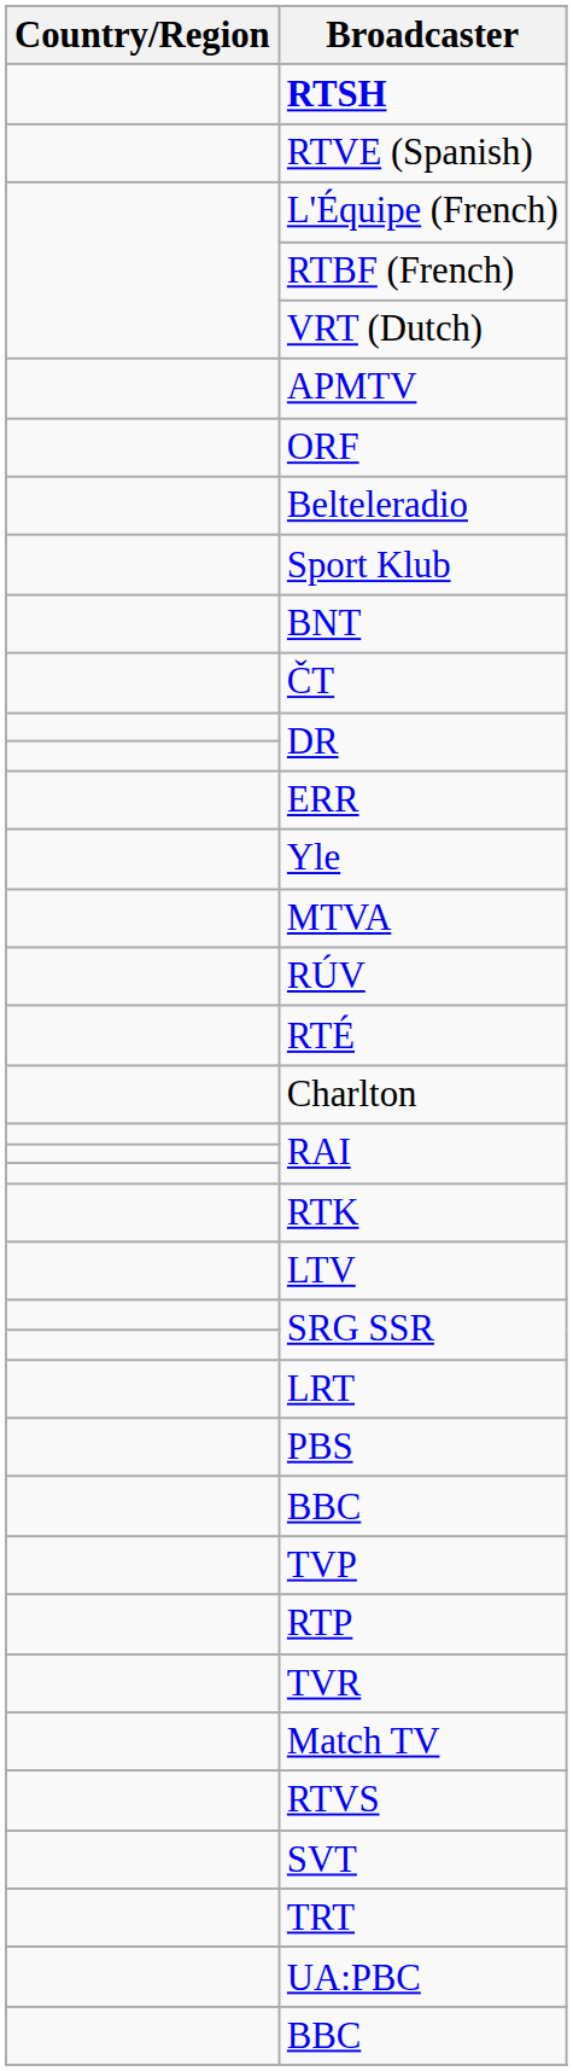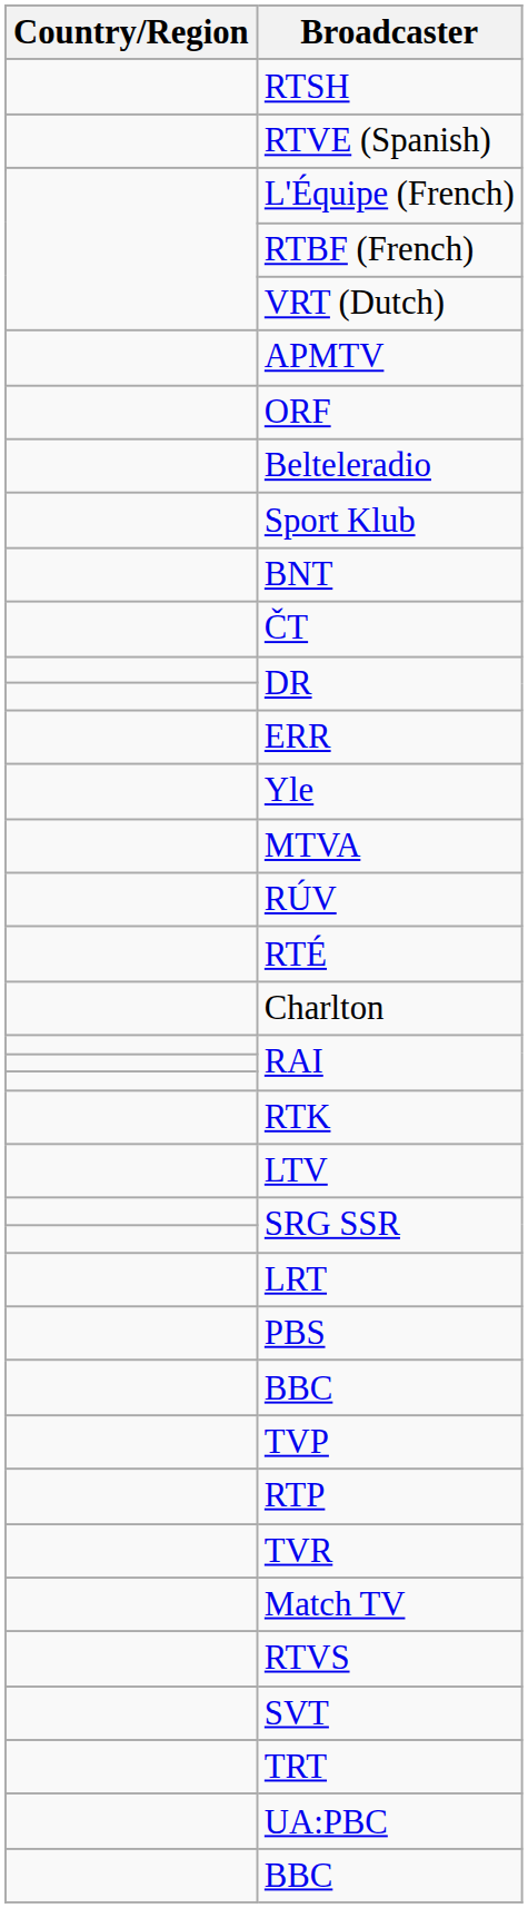row 2 | Broadcaster: bold -> normal
